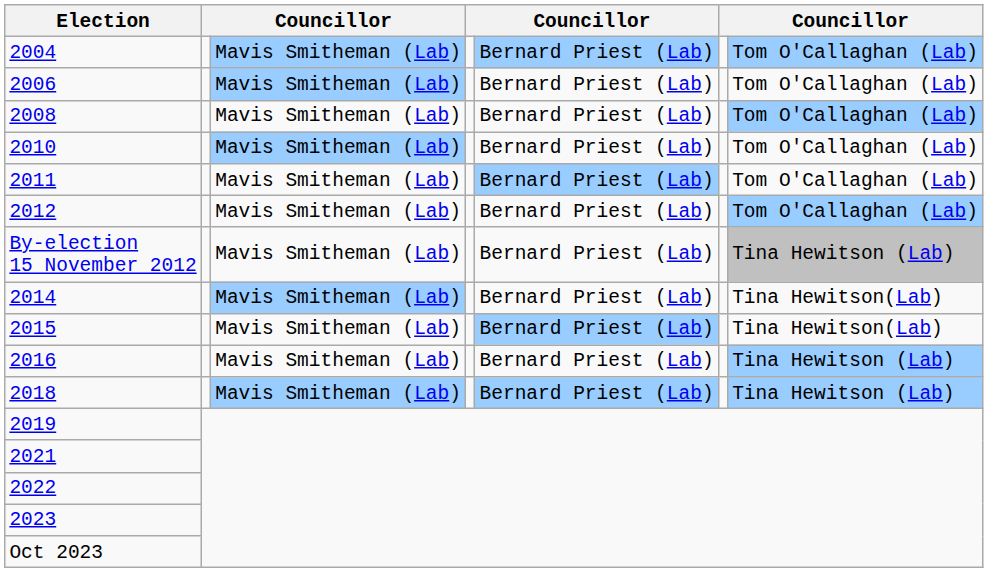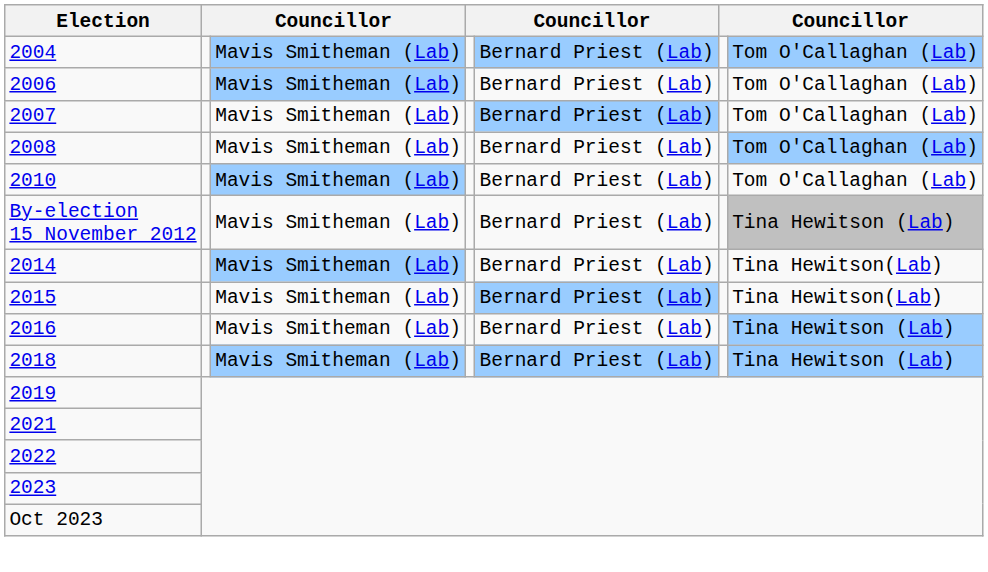+ row: 2007 | Mavis Smitheman (Lab) | Bernard Priest (Lab) | Tom O'Callaghan (Lab)
- row: 2011 | Mavis Smitheman (Lab) | Bernard Priest (Lab) | Tom O'Callaghan (Lab)
- row: 2012 | Mavis Smitheman (Lab) | Bernard Priest (Lab) | Tom O'Callaghan (Lab)
